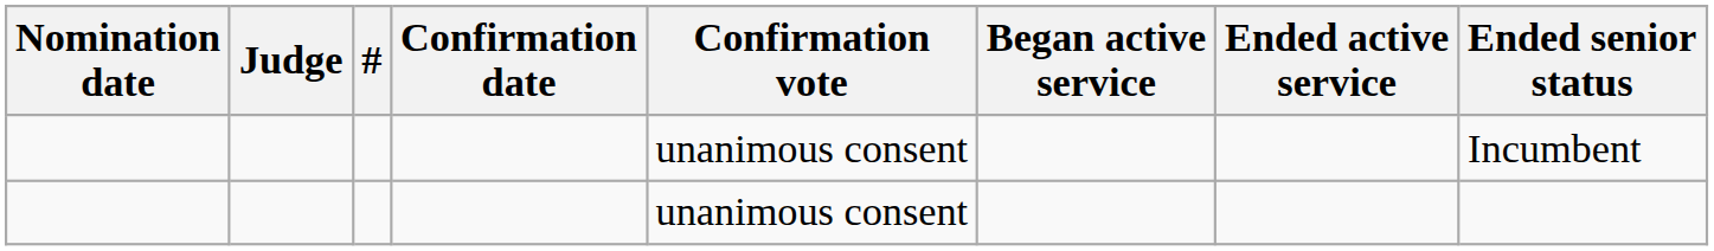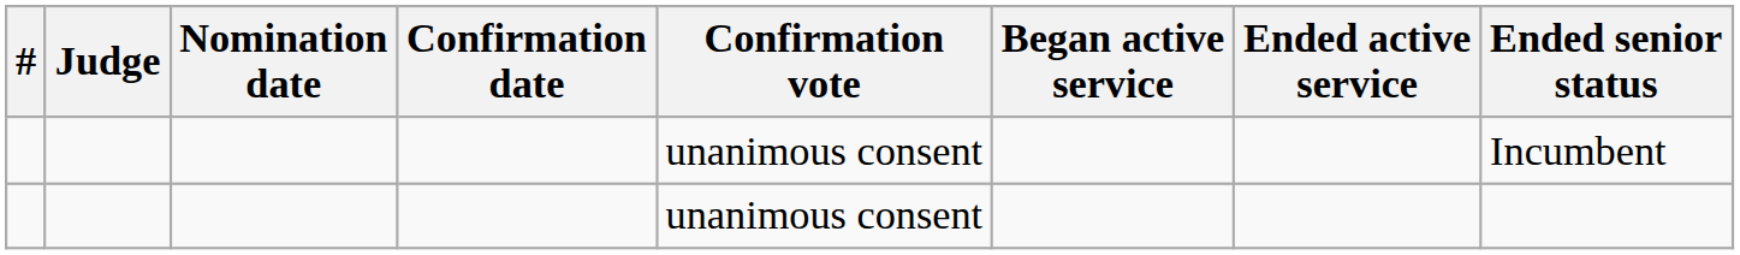columns swapped: # <-> Nomination date
